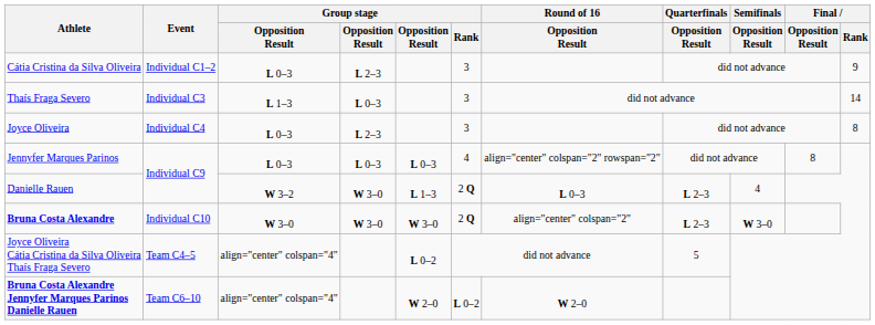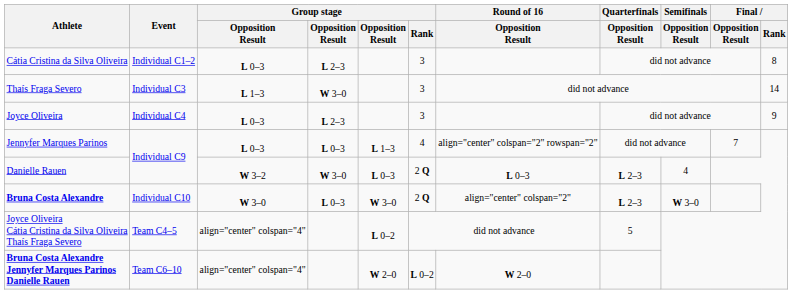Cátia Cristina da Silva Oliveira | Final / Rank: 9 -> 8
Thaís Fraga Severo | column 4: L 0–3 -> W 3–0
Joyce Oliveira | Final / Rank: 8 -> 9
Jennyfer Marques Parinos | column 5: L 0–3 -> L 1–3
Jennyfer Marques Parinos | Final / Opposition Result: 8 -> 7
Danielle Rauen | column 5: L 1–3 -> L 0–3
Bruna Costa Alexandre | column 4: W 3–0 -> L 0–3
